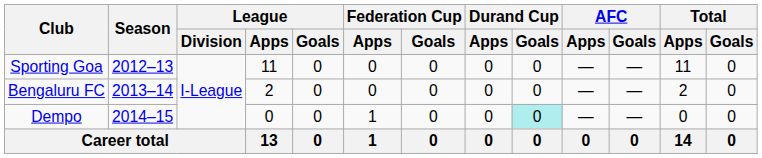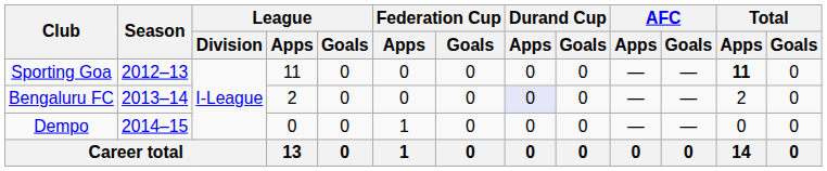Sporting Goa | Total / Apps: normal -> bold
Bengaluru FC | Durand Cup / Apps: no background -> lavender background
Dempo | Durand Cup / Goals: paleturquoise background -> no background
